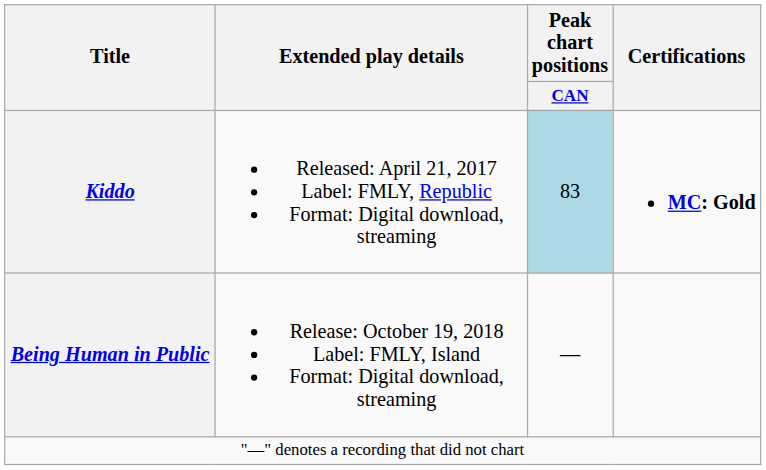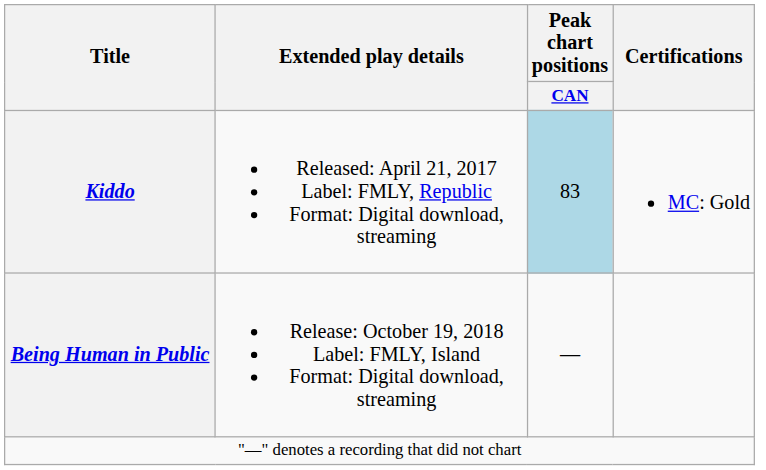Kiddo | Certifications: bold -> normal
